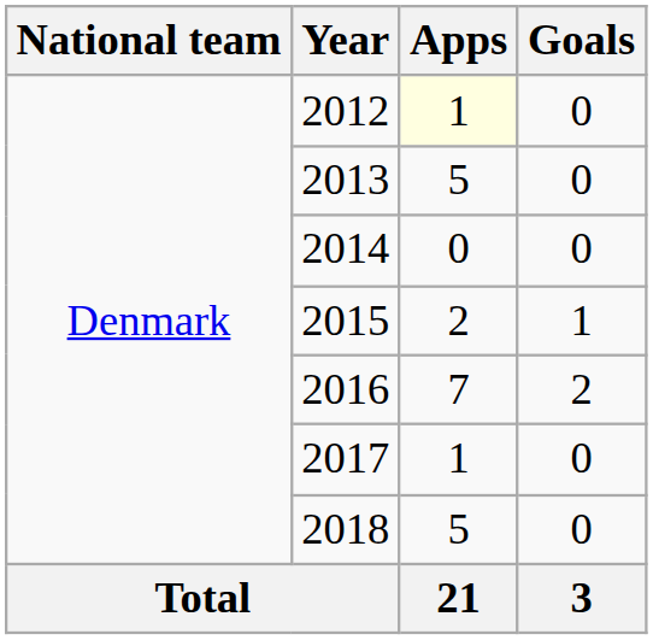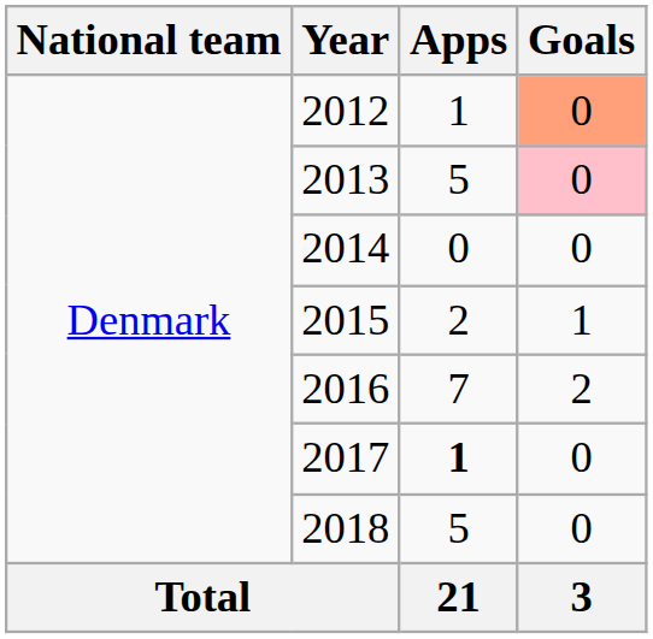2012 | Apps: lightyellow background -> no background
2012 | Goals: no background -> lightsalmon background
2013 | Goals: no background -> pink background
2017 | Apps: normal -> bold
